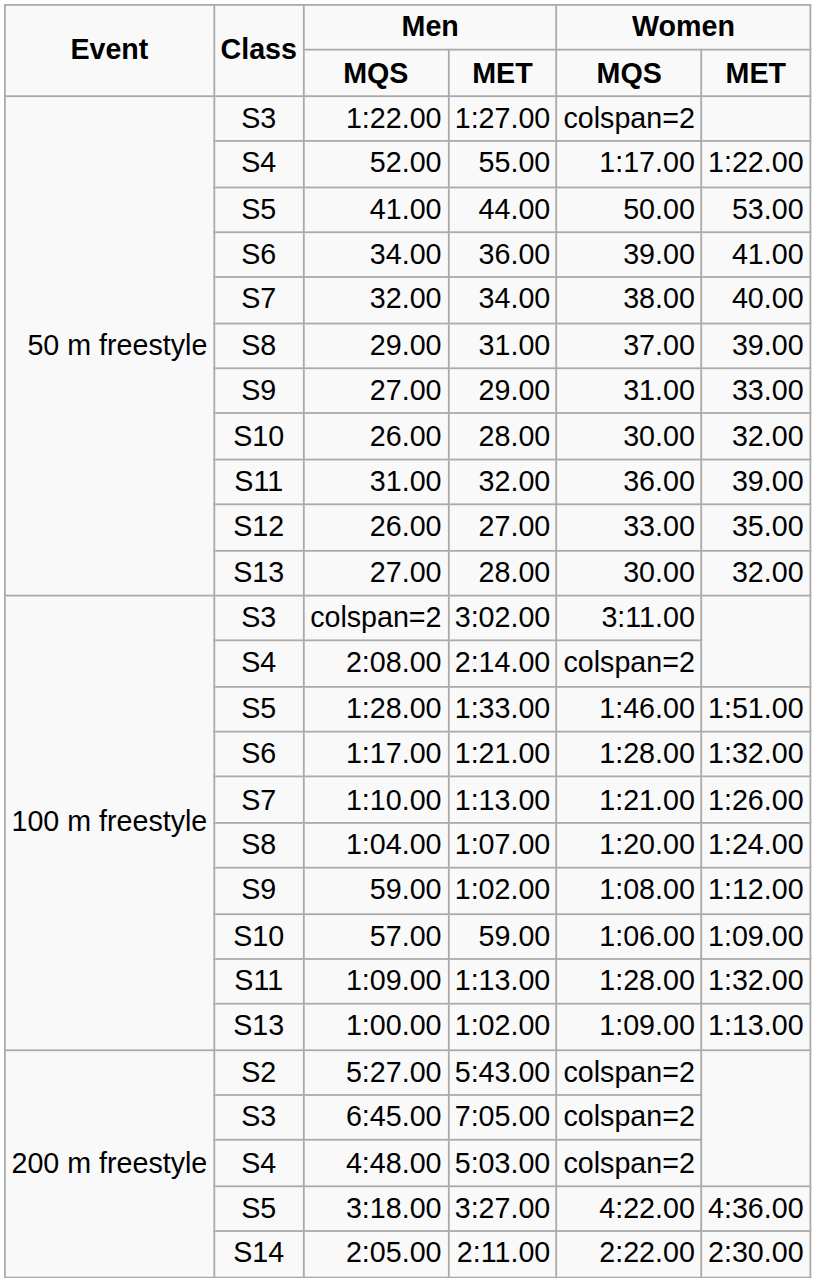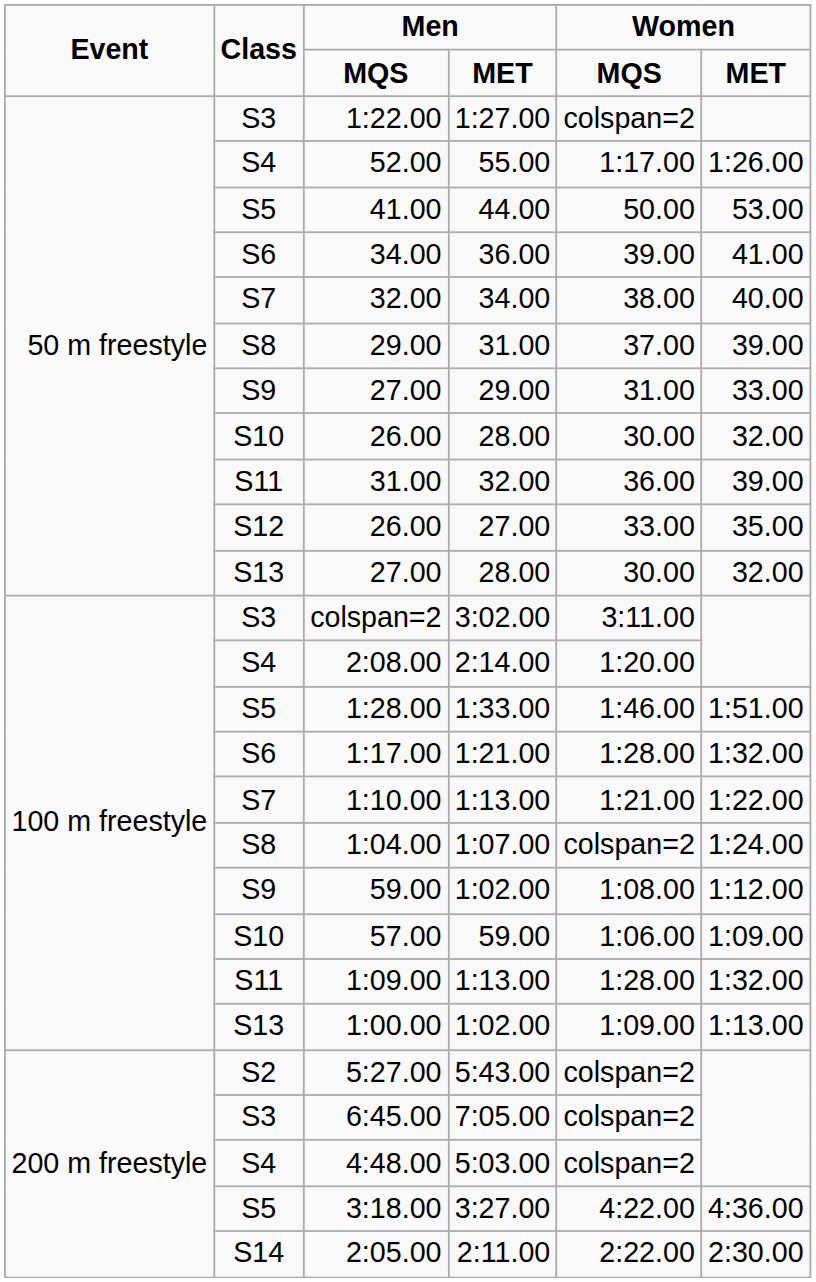52.00 | column 6: 1:22.00 -> 1:26.00
2:08.00 | column 5: colspan=2 -> 1:20.00
1:10.00 | column 6: 1:26.00 -> 1:22.00
1:04.00 | column 5: 1:20.00 -> colspan=2
